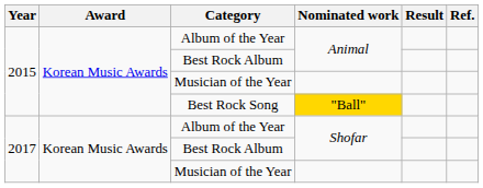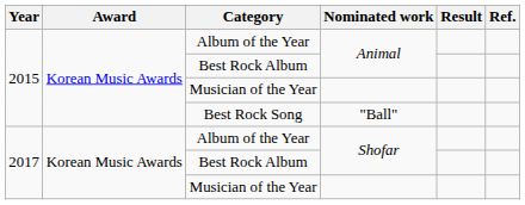Best Rock Song | Nominated work: gold background -> no background
